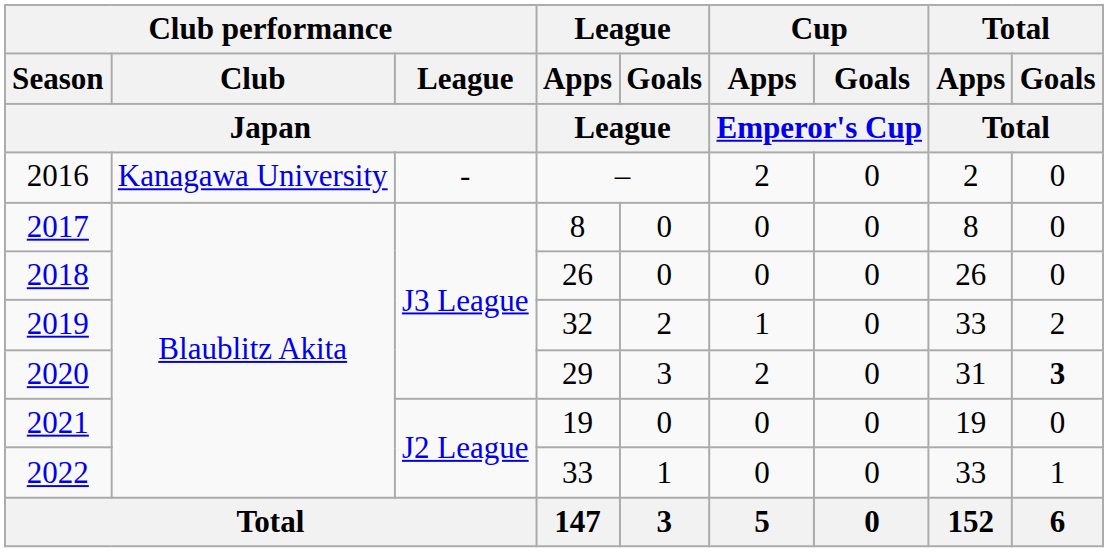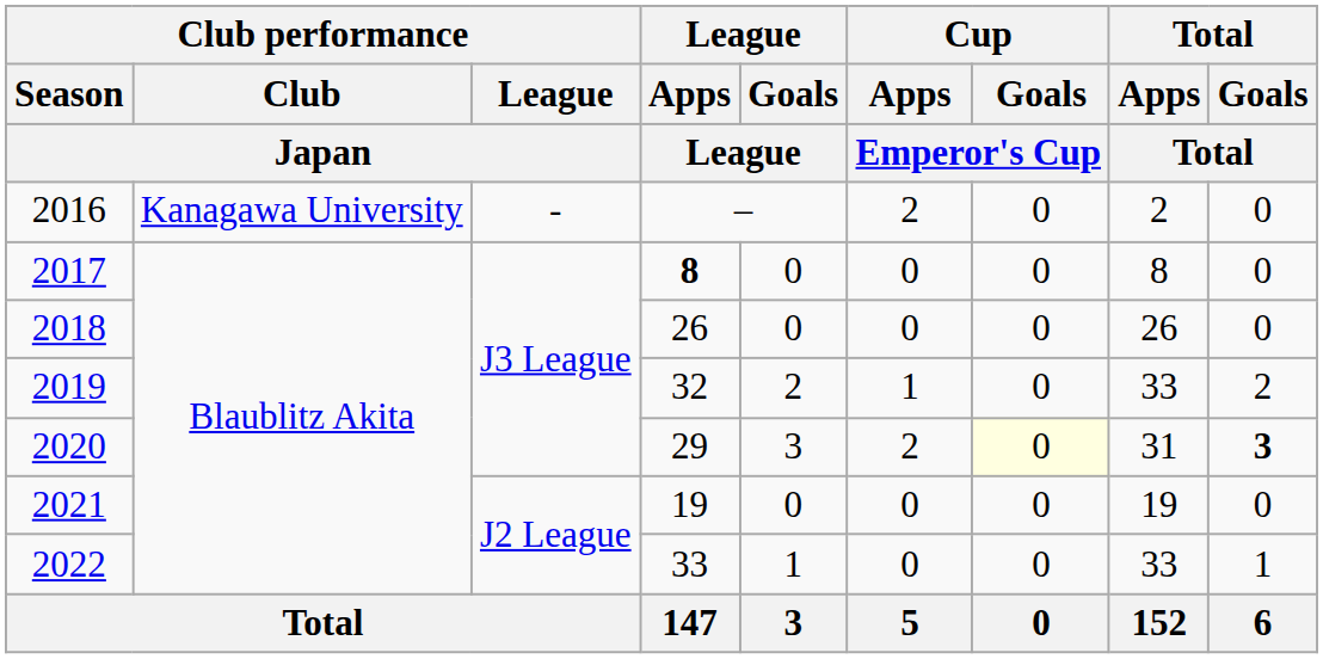2017 | League / Apps / League: normal -> bold
2020 | Cup / Goals / Emperor's Cup: no background -> lightyellow background
